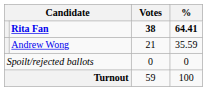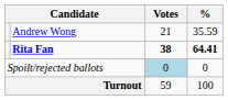rows swapped: Rita Fan <-> Andrew Wong
Spoilt/rejected ballots | Votes: no background -> lightblue background
